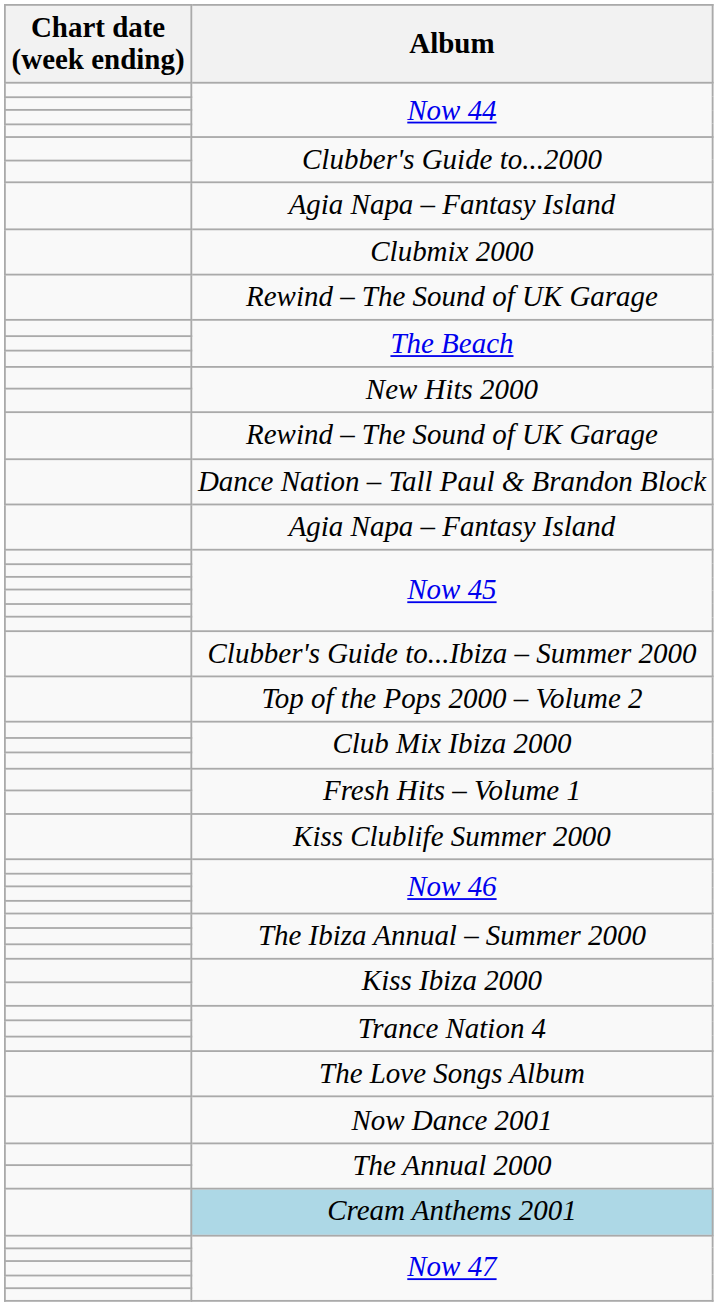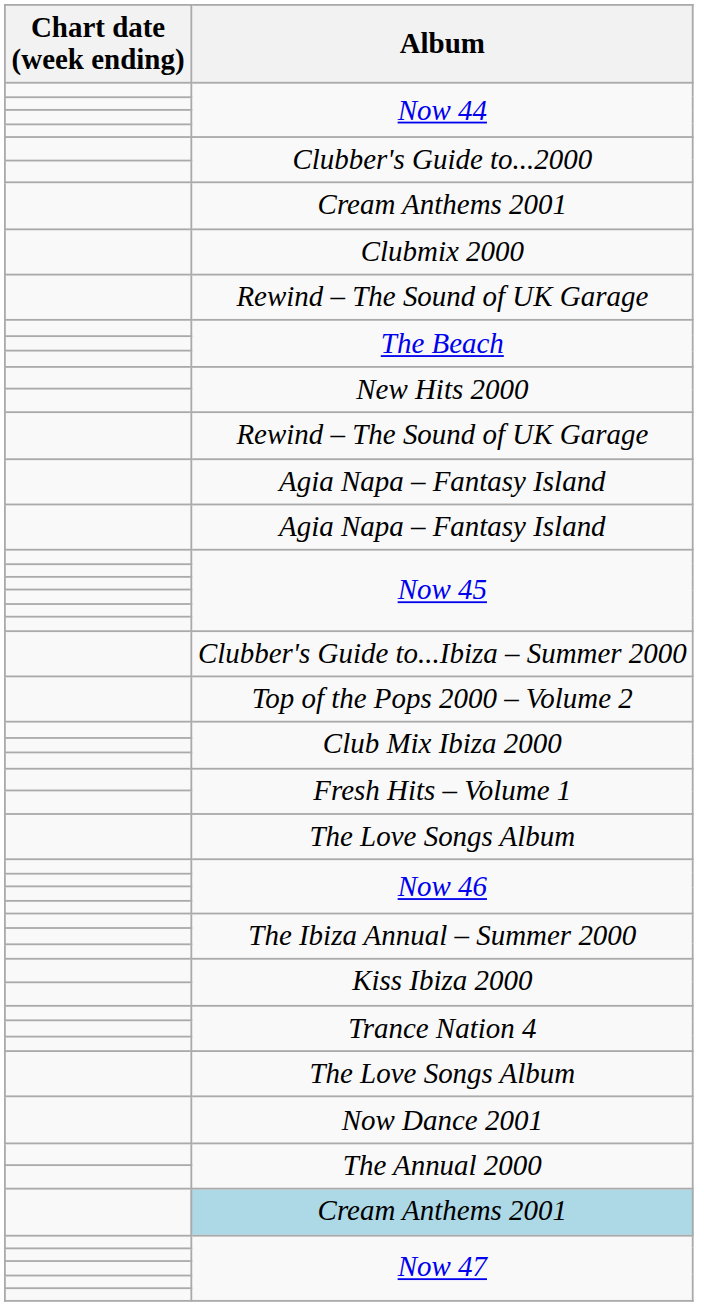row 8 | Album: Agia Napa – Fantasy Island -> Cream Anthems 2001
row 17 | Album: Dance Nation – Tall Paul & Brandon Block -> Agia Napa – Fantasy Island
row 32 | Album: Kiss Clublife Summer 2000 -> The Love Songs Album
